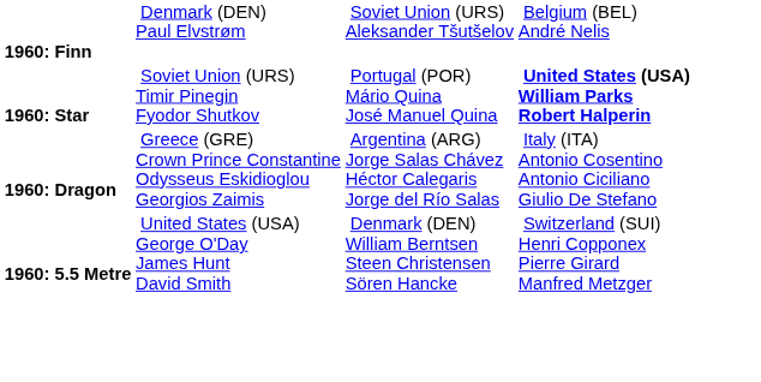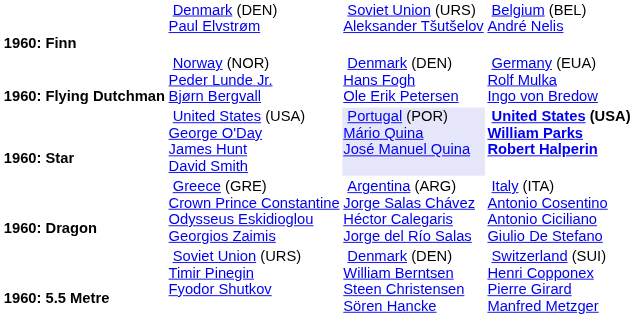+ row: 1960: Flying Dutchman | Norway (NOR) Peder Lunde Jr. Bjørn Bergvall | Denmark (DEN) Hans Fogh Ole Erik Petersen | Germany (EUA) Rolf Mulka Ingo von Bredow
1960: Star | column 2: Soviet Union (URS) Timir Pinegin Fyodor Shutkov -> United States (USA) George O'Day James Hunt David Smith
1960: Star | column 3: no background -> lavender background
1960: 5.5 Metre | column 2: United States (USA) George O'Day James Hunt David Smith -> Soviet Union (URS) Timir Pinegin Fyodor Shutkov
